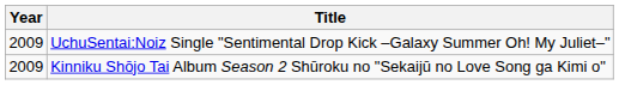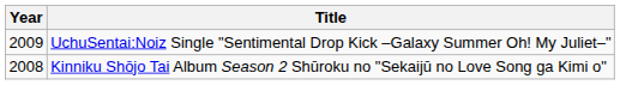row 3 | Year: 2009 -> 2008
